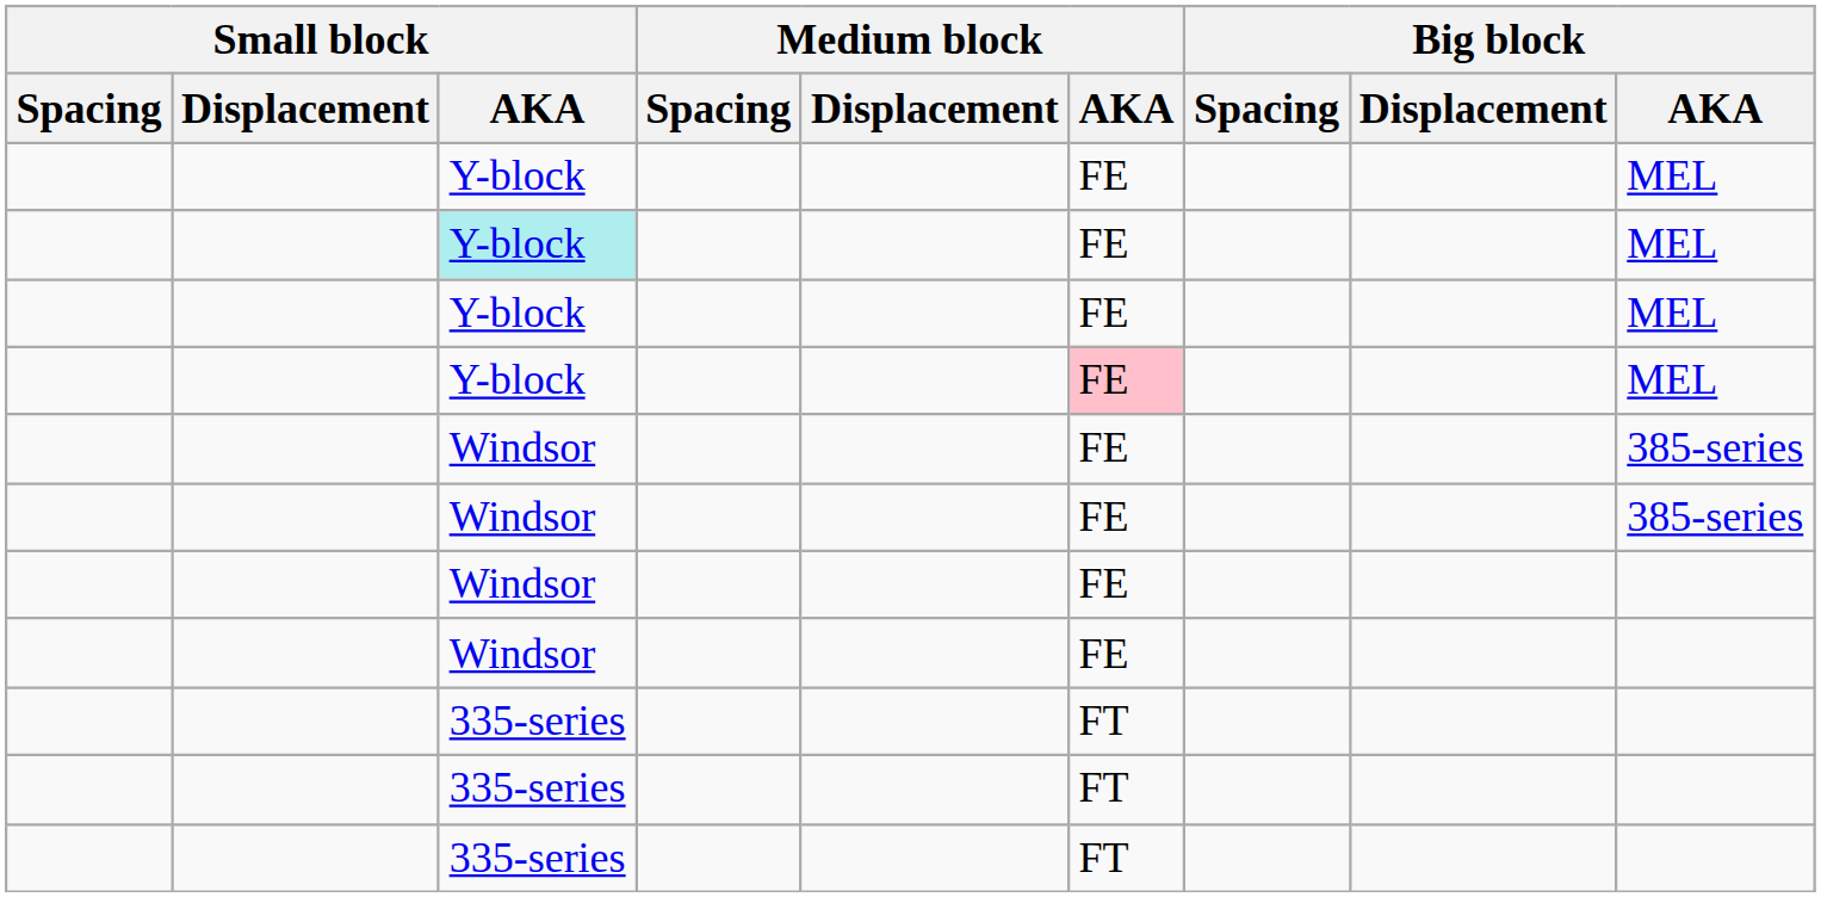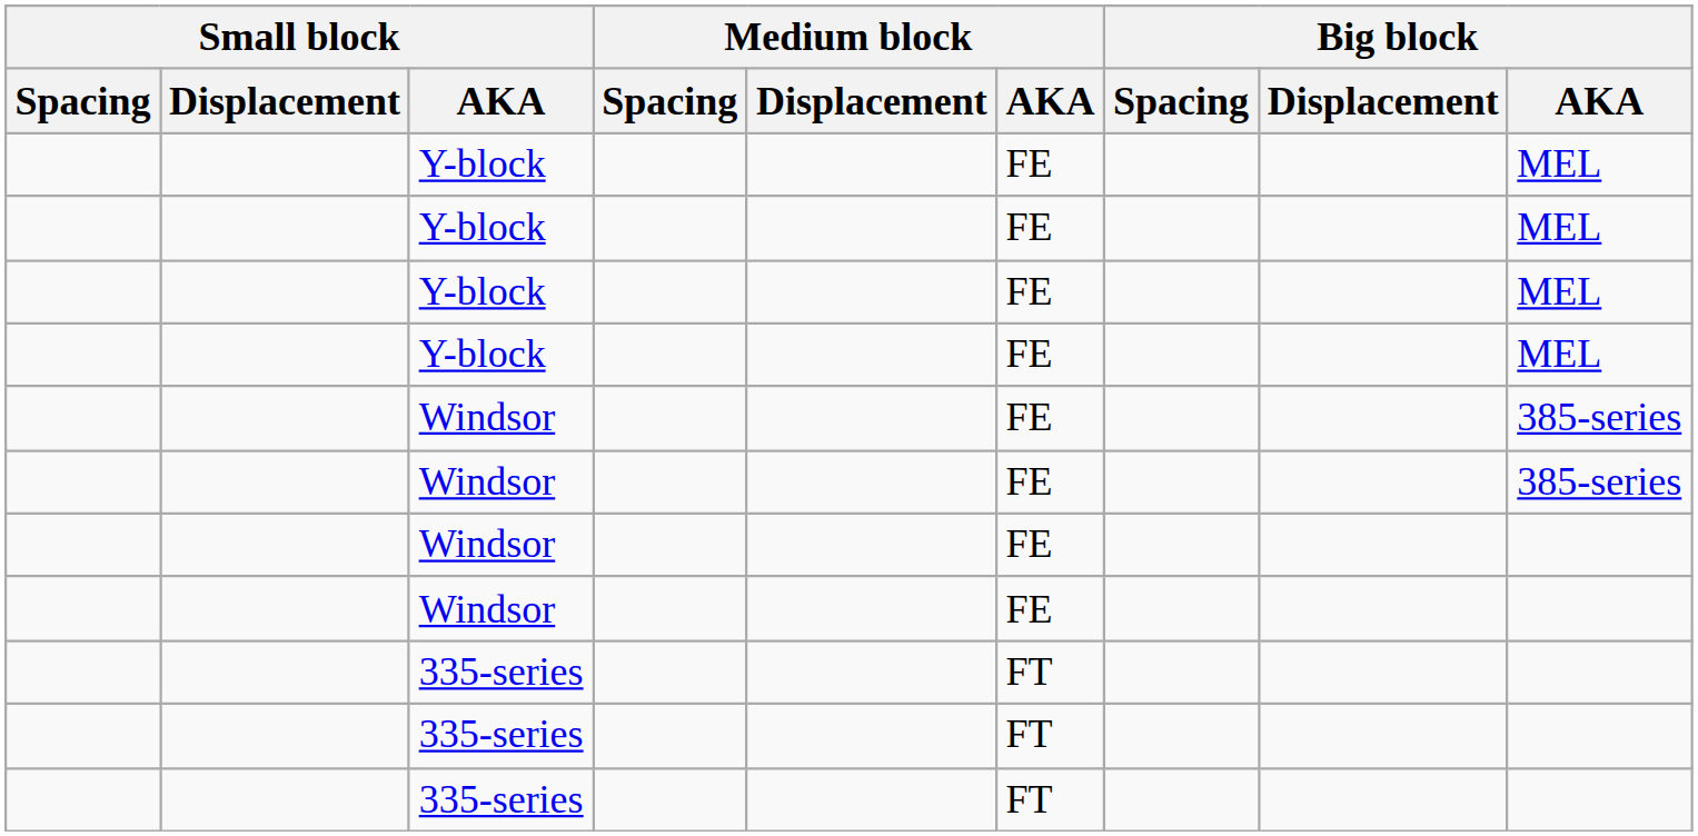row 4 | Small block / AKA: paleturquoise background -> no background
row 6 | Medium block / AKA: pink background -> no background
